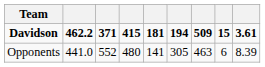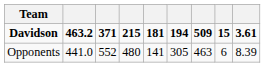Davidson | column 2: 462.2 -> 463.2
Davidson | column 4: 415 -> 215
